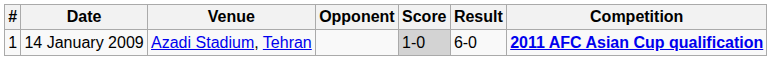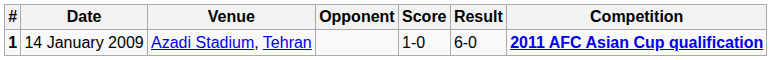14 January 2009 | #: normal -> bold
14 January 2009 | Score: lightgrey background -> no background
